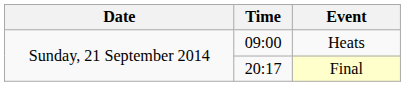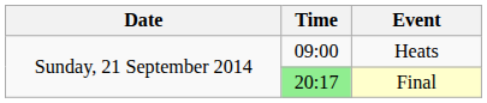Final | Time: no background -> lightgreen background
